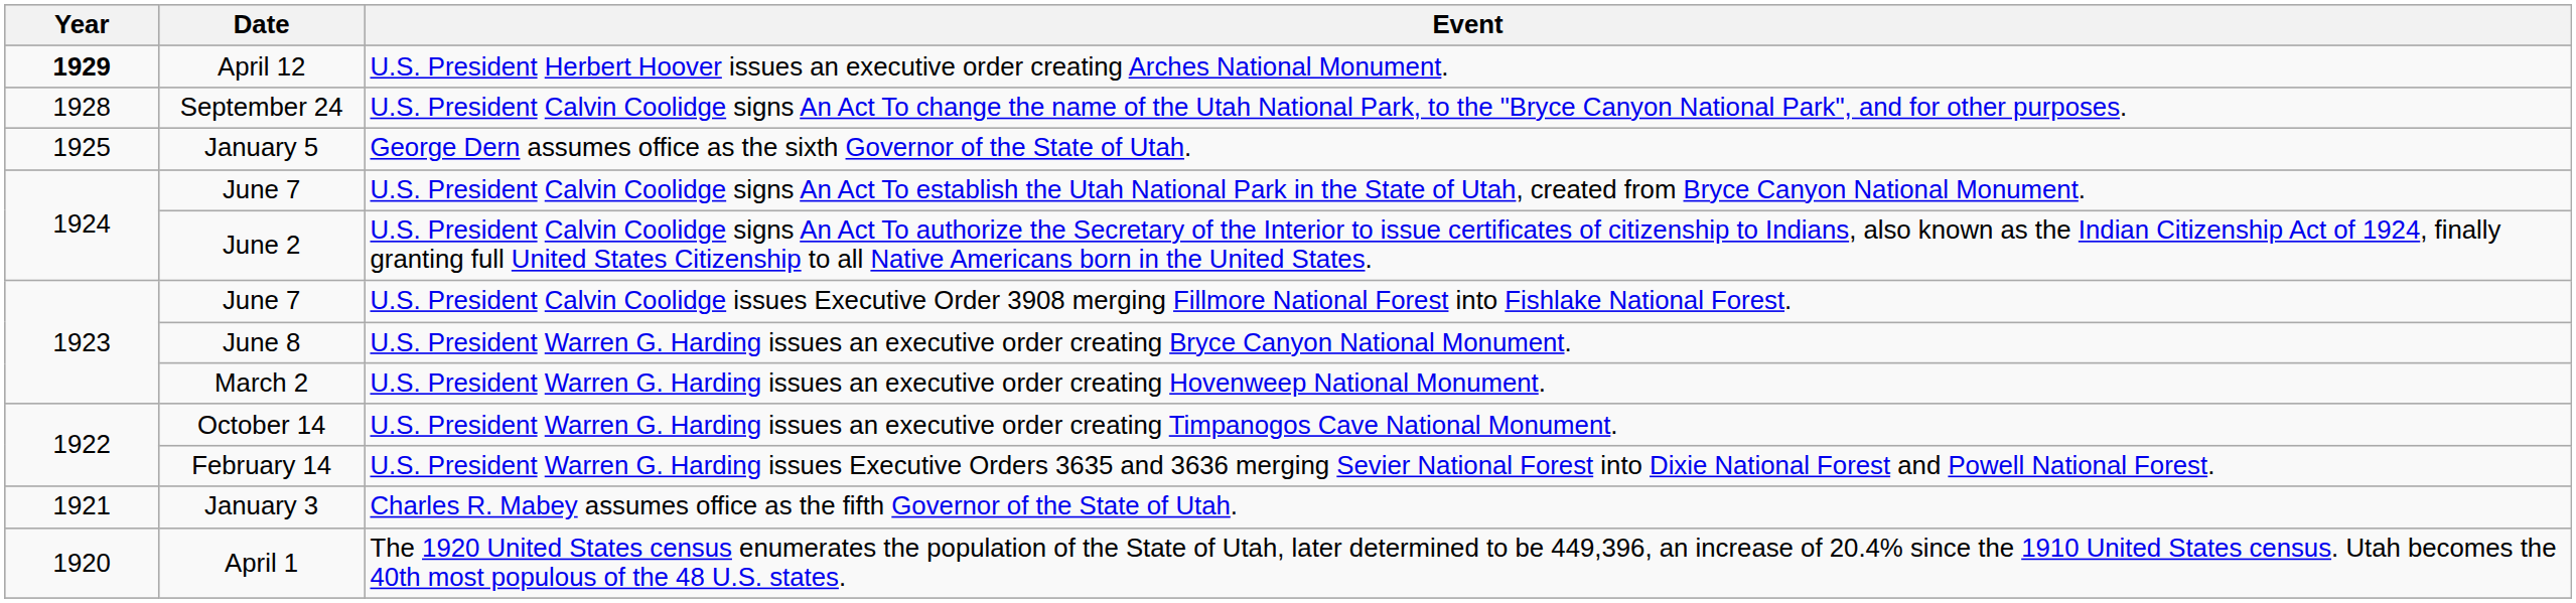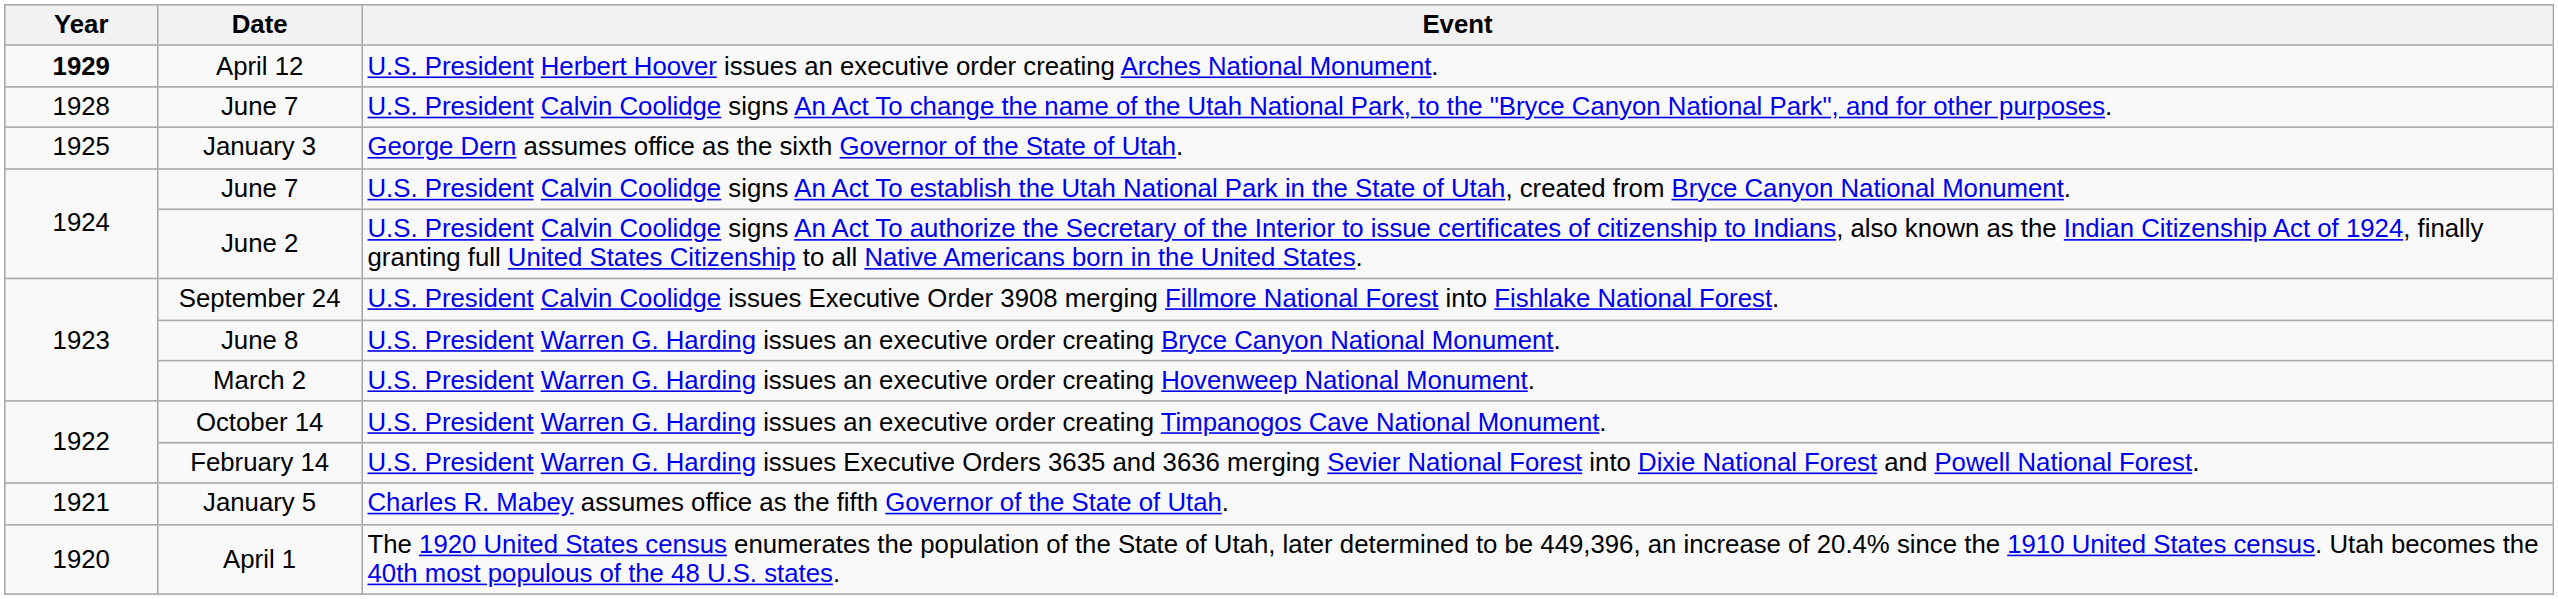row 3 | Date: September 24 -> June 7
row 4 | Date: January 5 -> January 3
row 7 | Date: June 7 -> September 24
row 12 | Date: January 3 -> January 5
